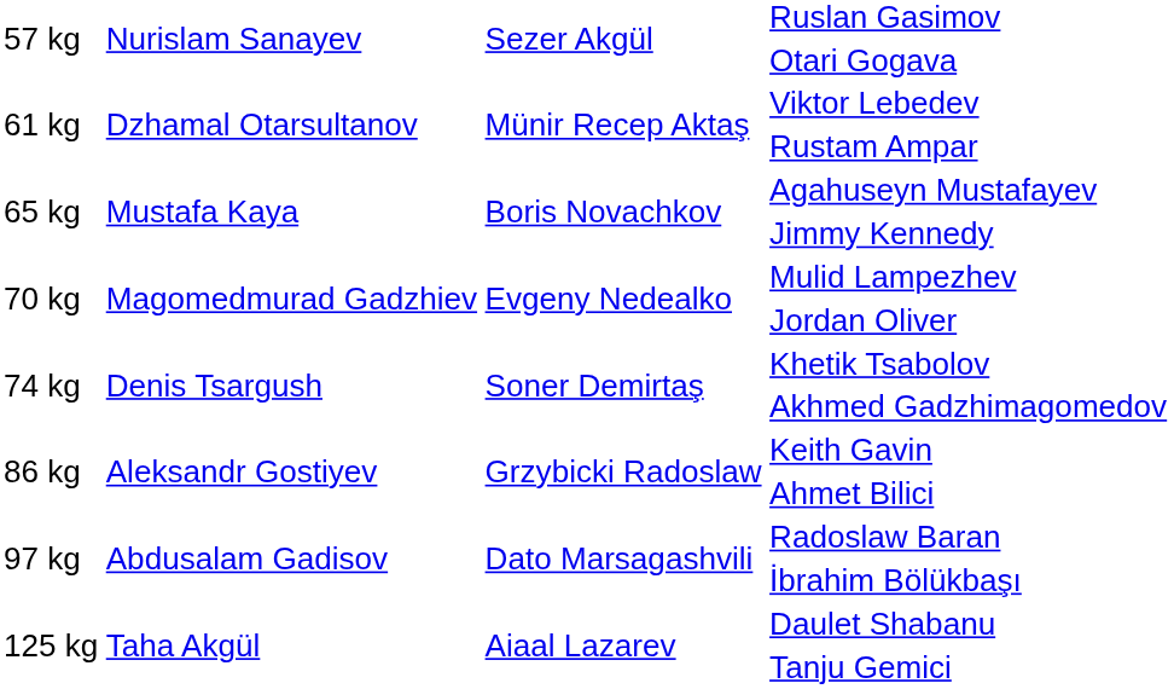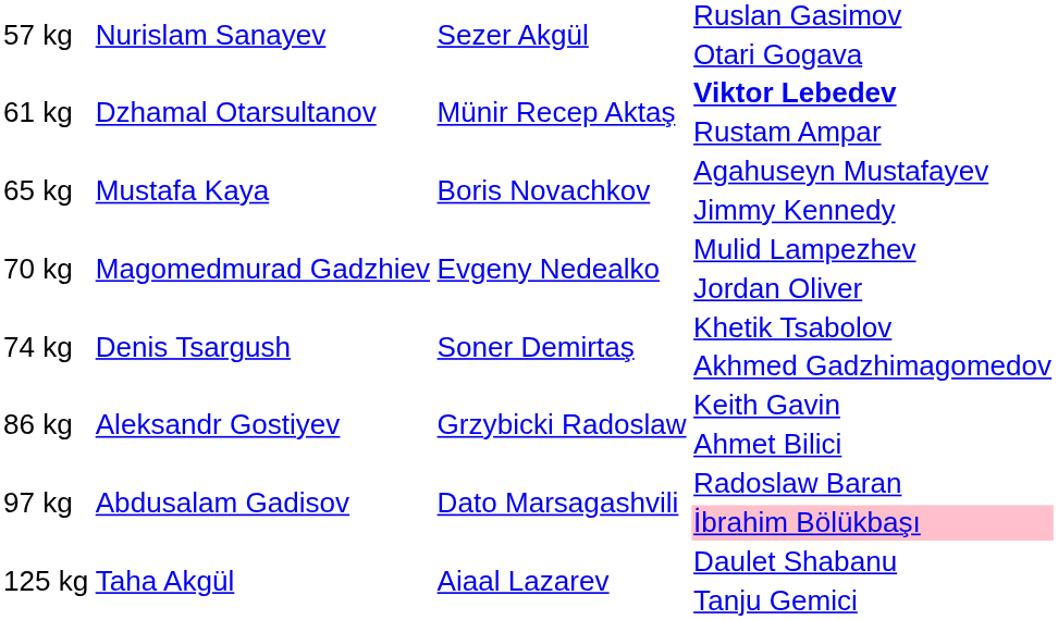Viktor Lebedev | column 4: normal -> bold
İbrahim Bölükbaşı | column 4: no background -> pink background
